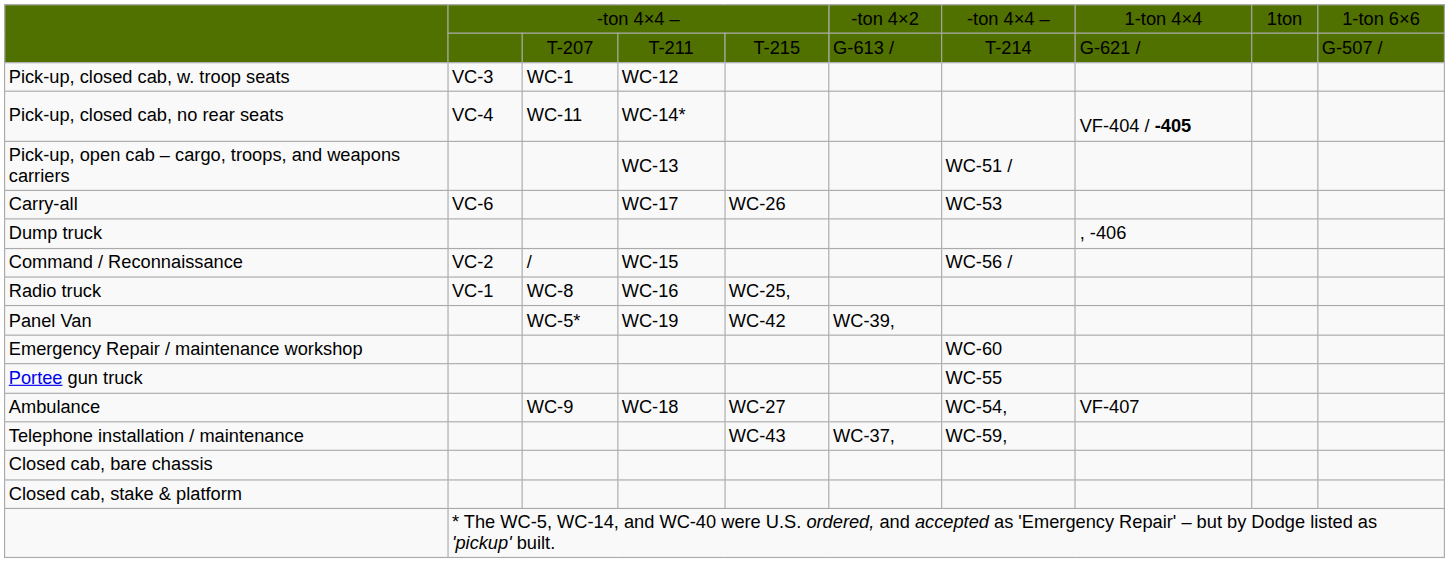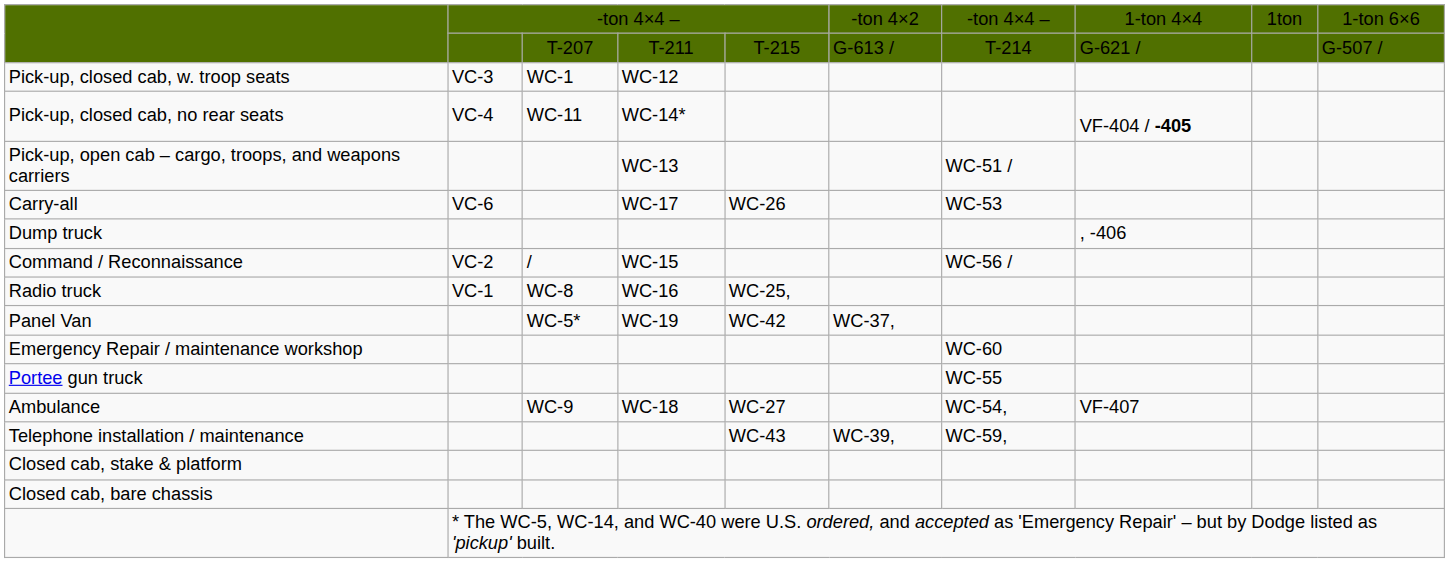Panel Van | column 6: WC-39, -> WC-37,
Telephone installation / maintenance | column 6: WC-37, -> WC-39,
rows swapped: Closed cab, bare chassis <-> Closed cab, stake & platform
